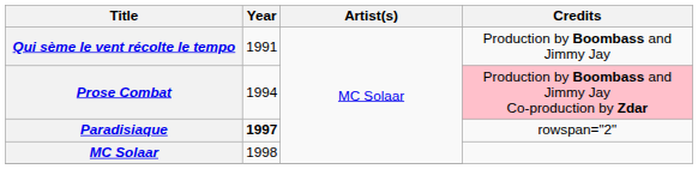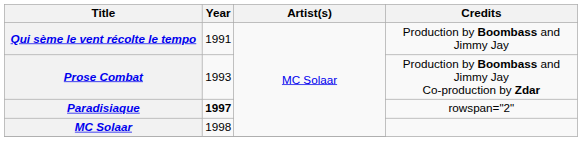Prose Combat | Year: 1994 -> 1993
Prose Combat | Credits: pink background -> no background
